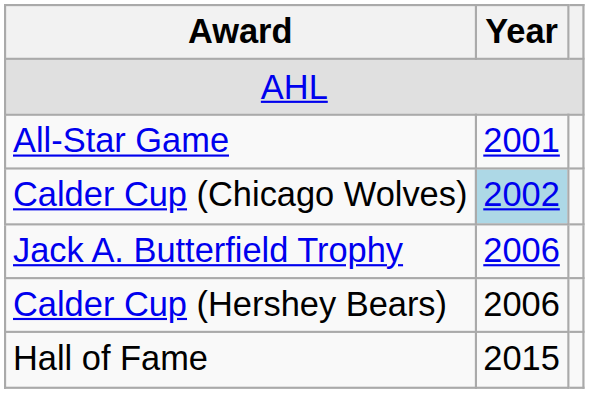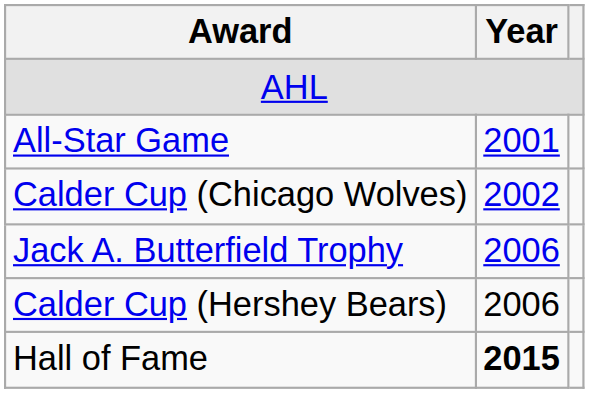Calder Cup (Chicago Wolves) | Year: lightblue background -> no background
Hall of Fame | Year: normal -> bold
